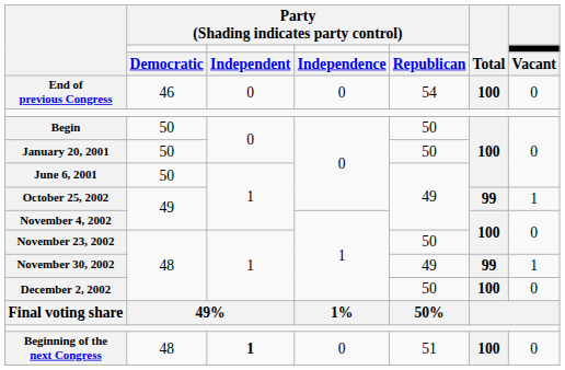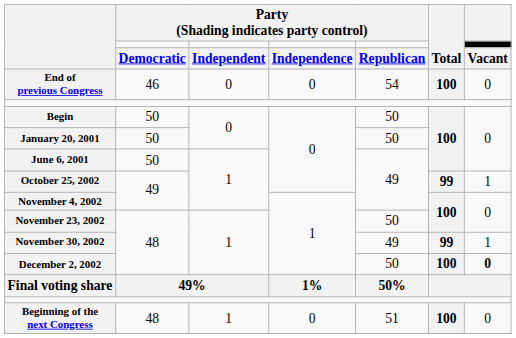December 2, 2002 | column 7: normal -> bold
Beginning of the next Congress | column 3: bold -> normal
